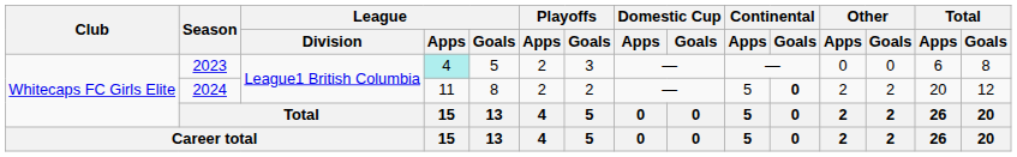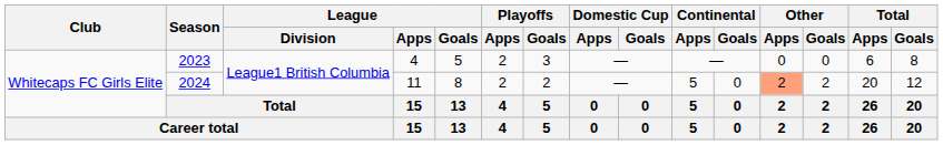2023 | League / Apps: paleturquoise background -> no background
2024 | Continental / Goals: bold -> normal
2024 | Other / Apps: no background -> lightsalmon background
